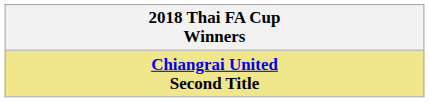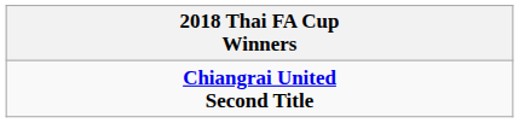row 2 | column 1: khaki background -> no background
